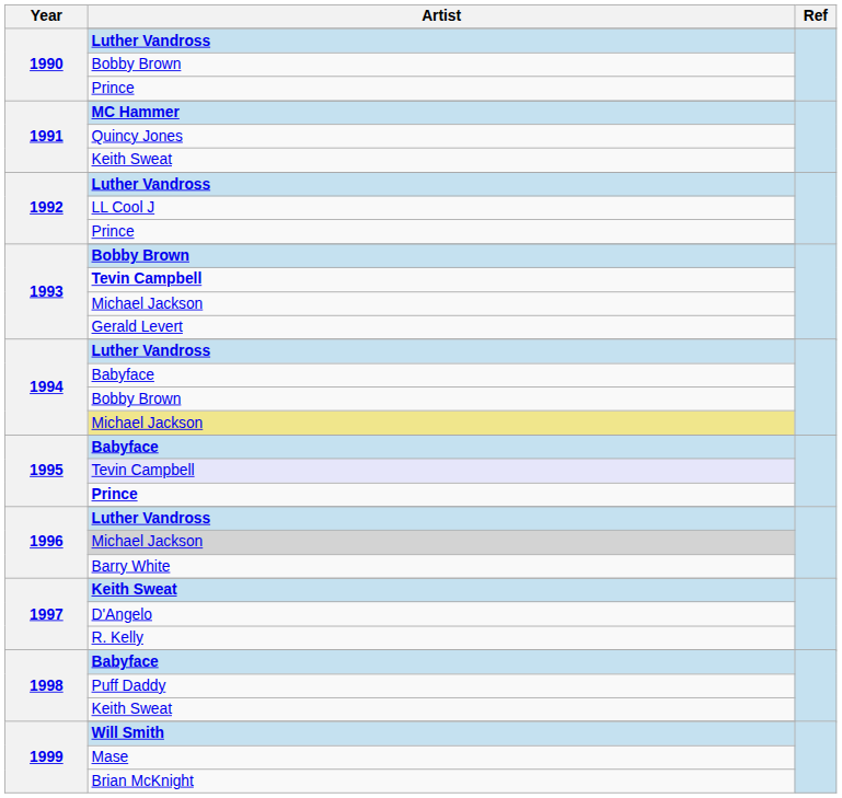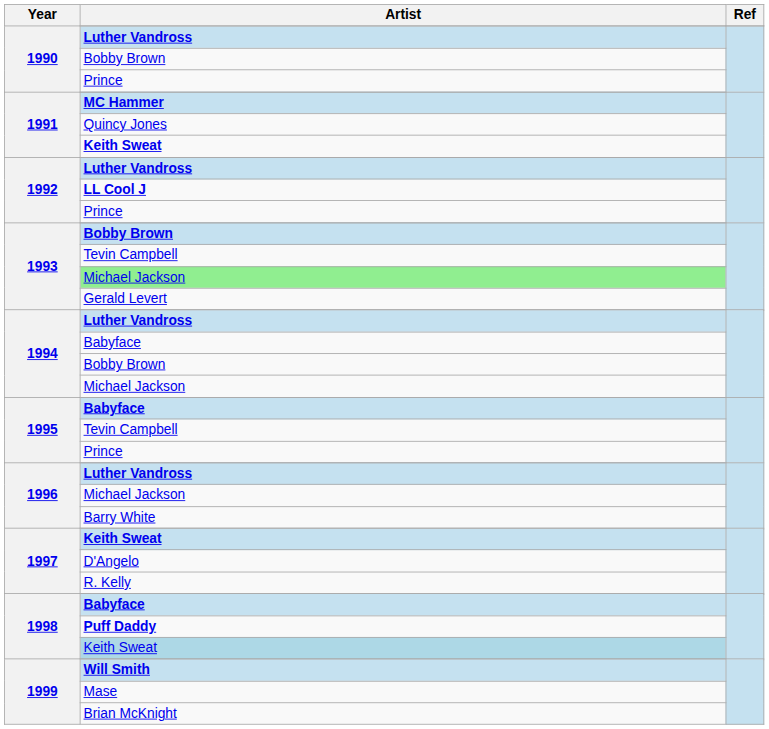1991 / Keith Sweat | Artist: normal -> bold
LL Cool J | Artist: normal -> bold
1993 / Tevin Campbell | Artist: bold -> normal
1993 / Michael Jackson | Artist: no background -> lightgreen background
1994 / Michael Jackson | Artist: khaki background -> no background
1995 / Tevin Campbell | Artist: lavender background -> no background
1995 / Prince | Artist: bold -> normal
1996 / Michael Jackson | Artist: lightgrey background -> no background
Puff Daddy | Artist: normal -> bold
1998 / Keith Sweat | Artist: no background -> lightblue background
